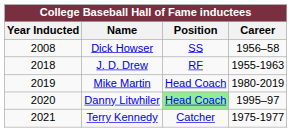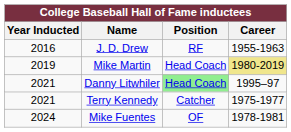- row: 2008 | Dick Howser | SS | 1956–58
J. D. Drew | Year Inducted: 2018 -> 2016
Mike Martin | Career: no background -> khaki background
Danny Litwhiler | Year Inducted: 2020 -> 2021
+ row: 2024 | Mike Fuentes | OF | 1978-1981
